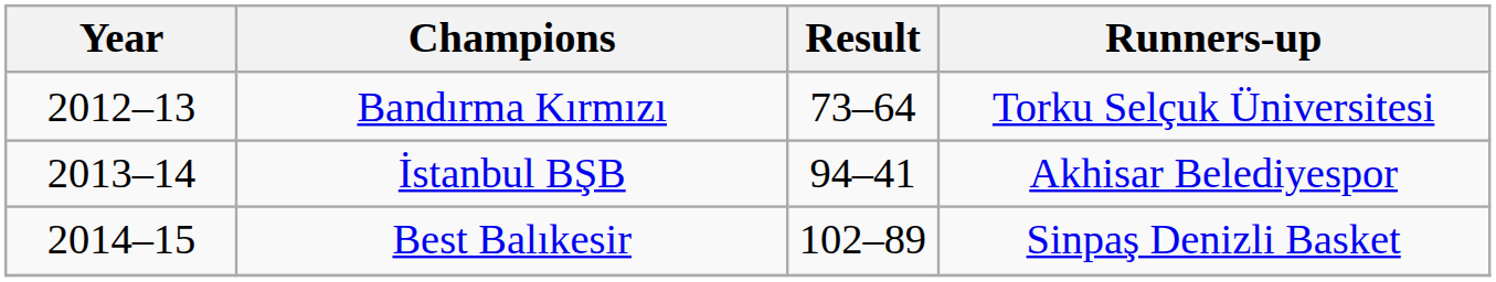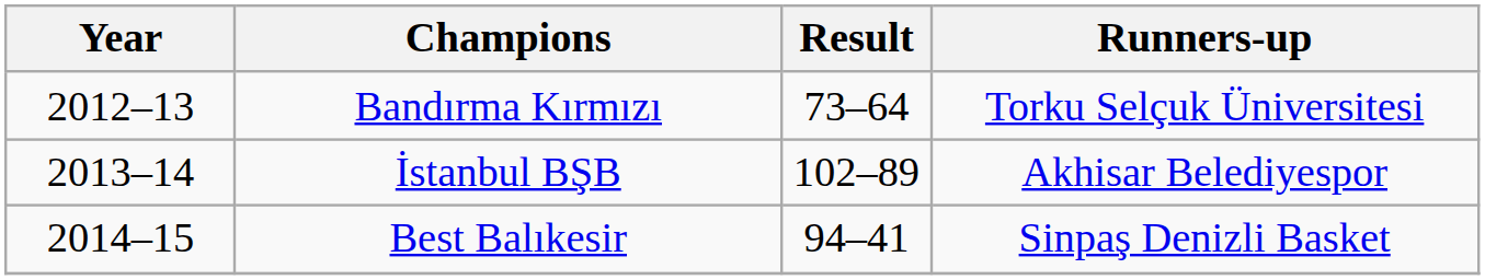İstanbul BŞB | Result: 94–41 -> 102–89
Best Balıkesir | Result: 102–89 -> 94–41
